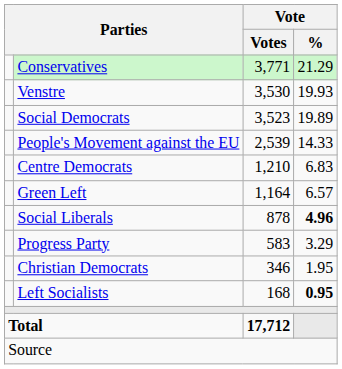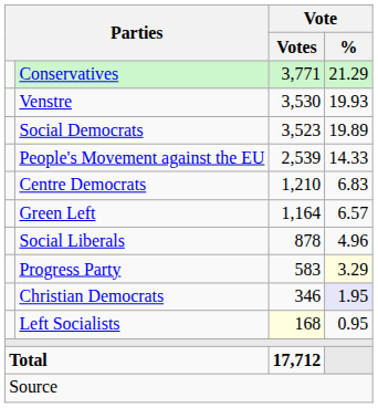Social Liberals | Vote / %: bold -> normal
Progress Party | Vote / %: no background -> lightyellow background
Christian Democrats | Vote / %: no background -> lavender background
Left Socialists | Vote / Votes: no background -> lightyellow background
Left Socialists | Vote / %: bold -> normal
